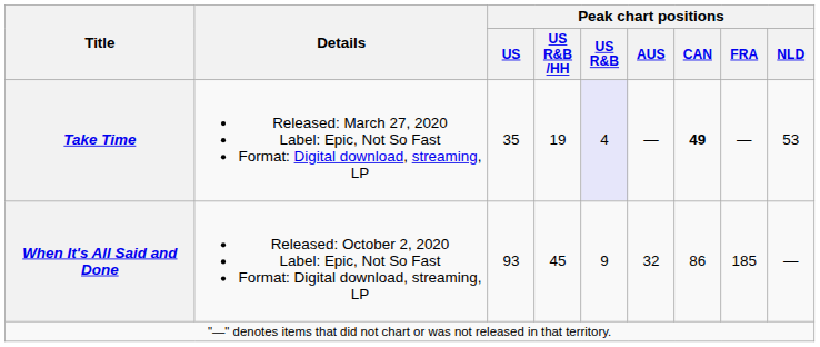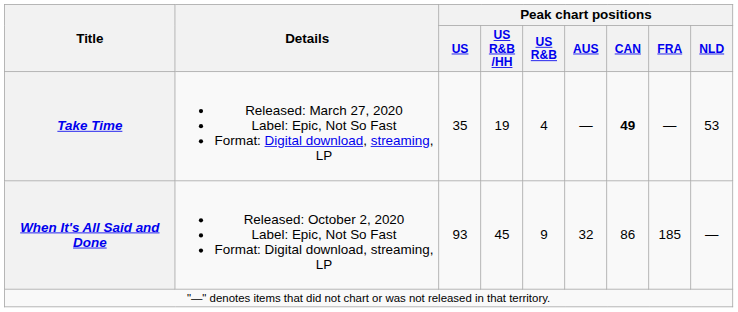Take Time | Peak chart positions / US R&B: lavender background -> no background
